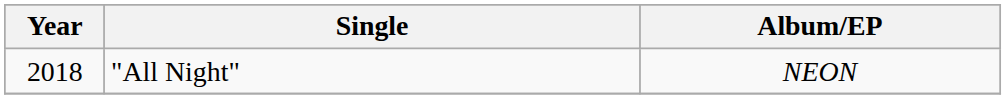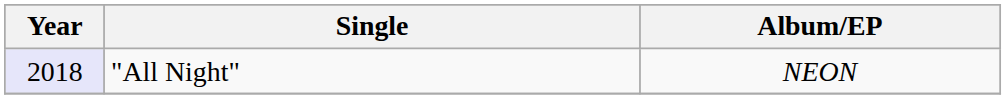row 2 | Year: no background -> lavender background
